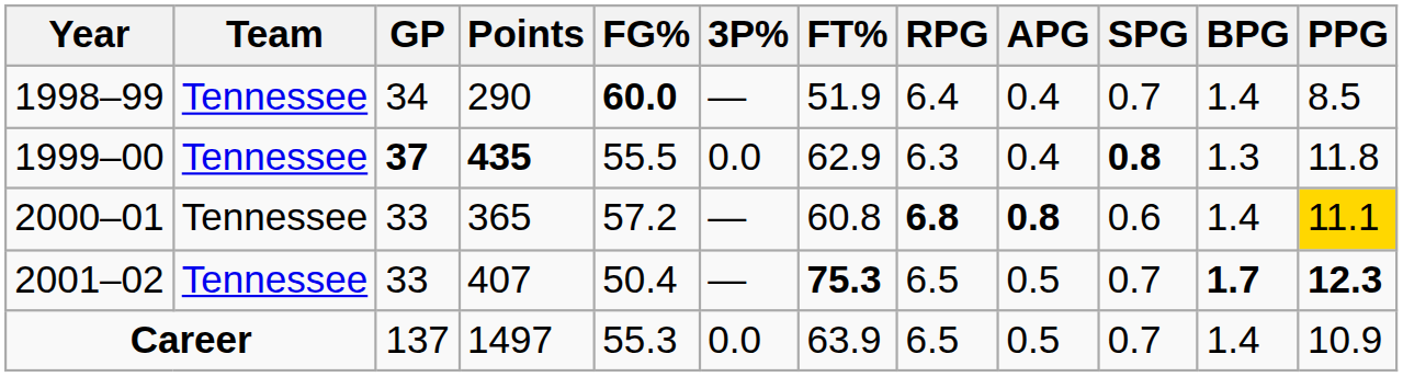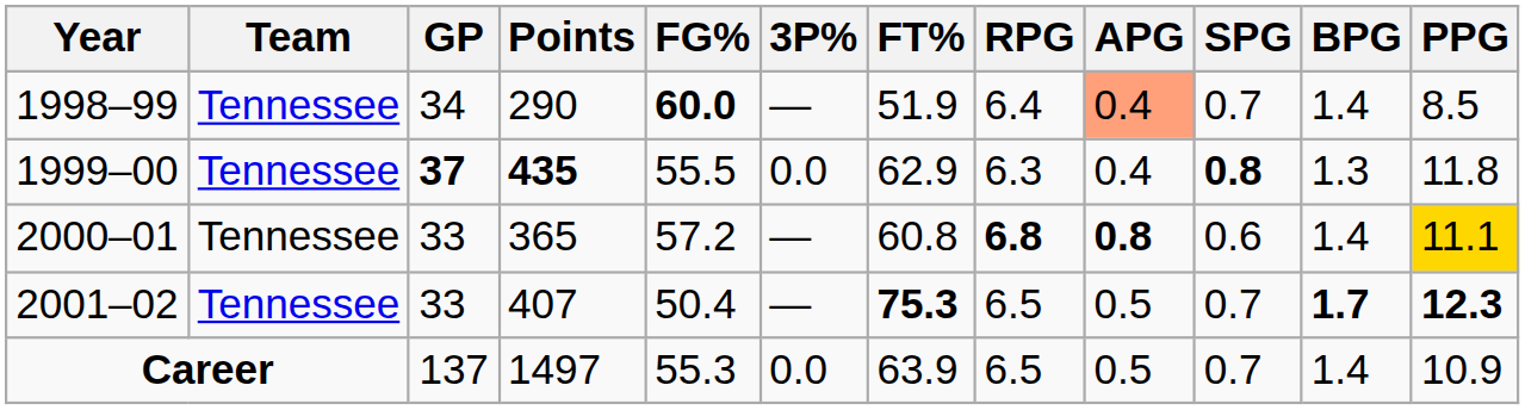1998–99 | APG: no background -> lightsalmon background
